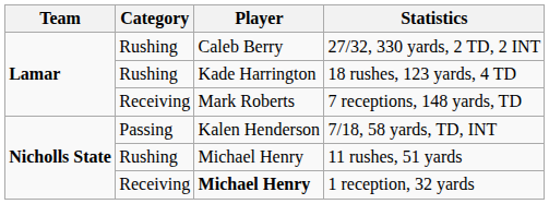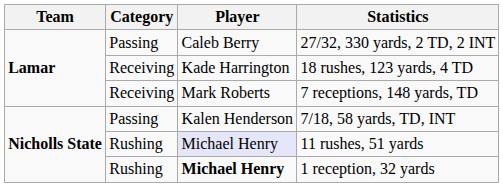27/32, 330 yards, 2 TD, 2 INT | Category: Rushing -> Passing
18 rushes, 123 yards, 4 TD | Category: Rushing -> Receiving
11 rushes, 51 yards | Player: no background -> lavender background
1 reception, 32 yards | Category: Receiving -> Rushing
